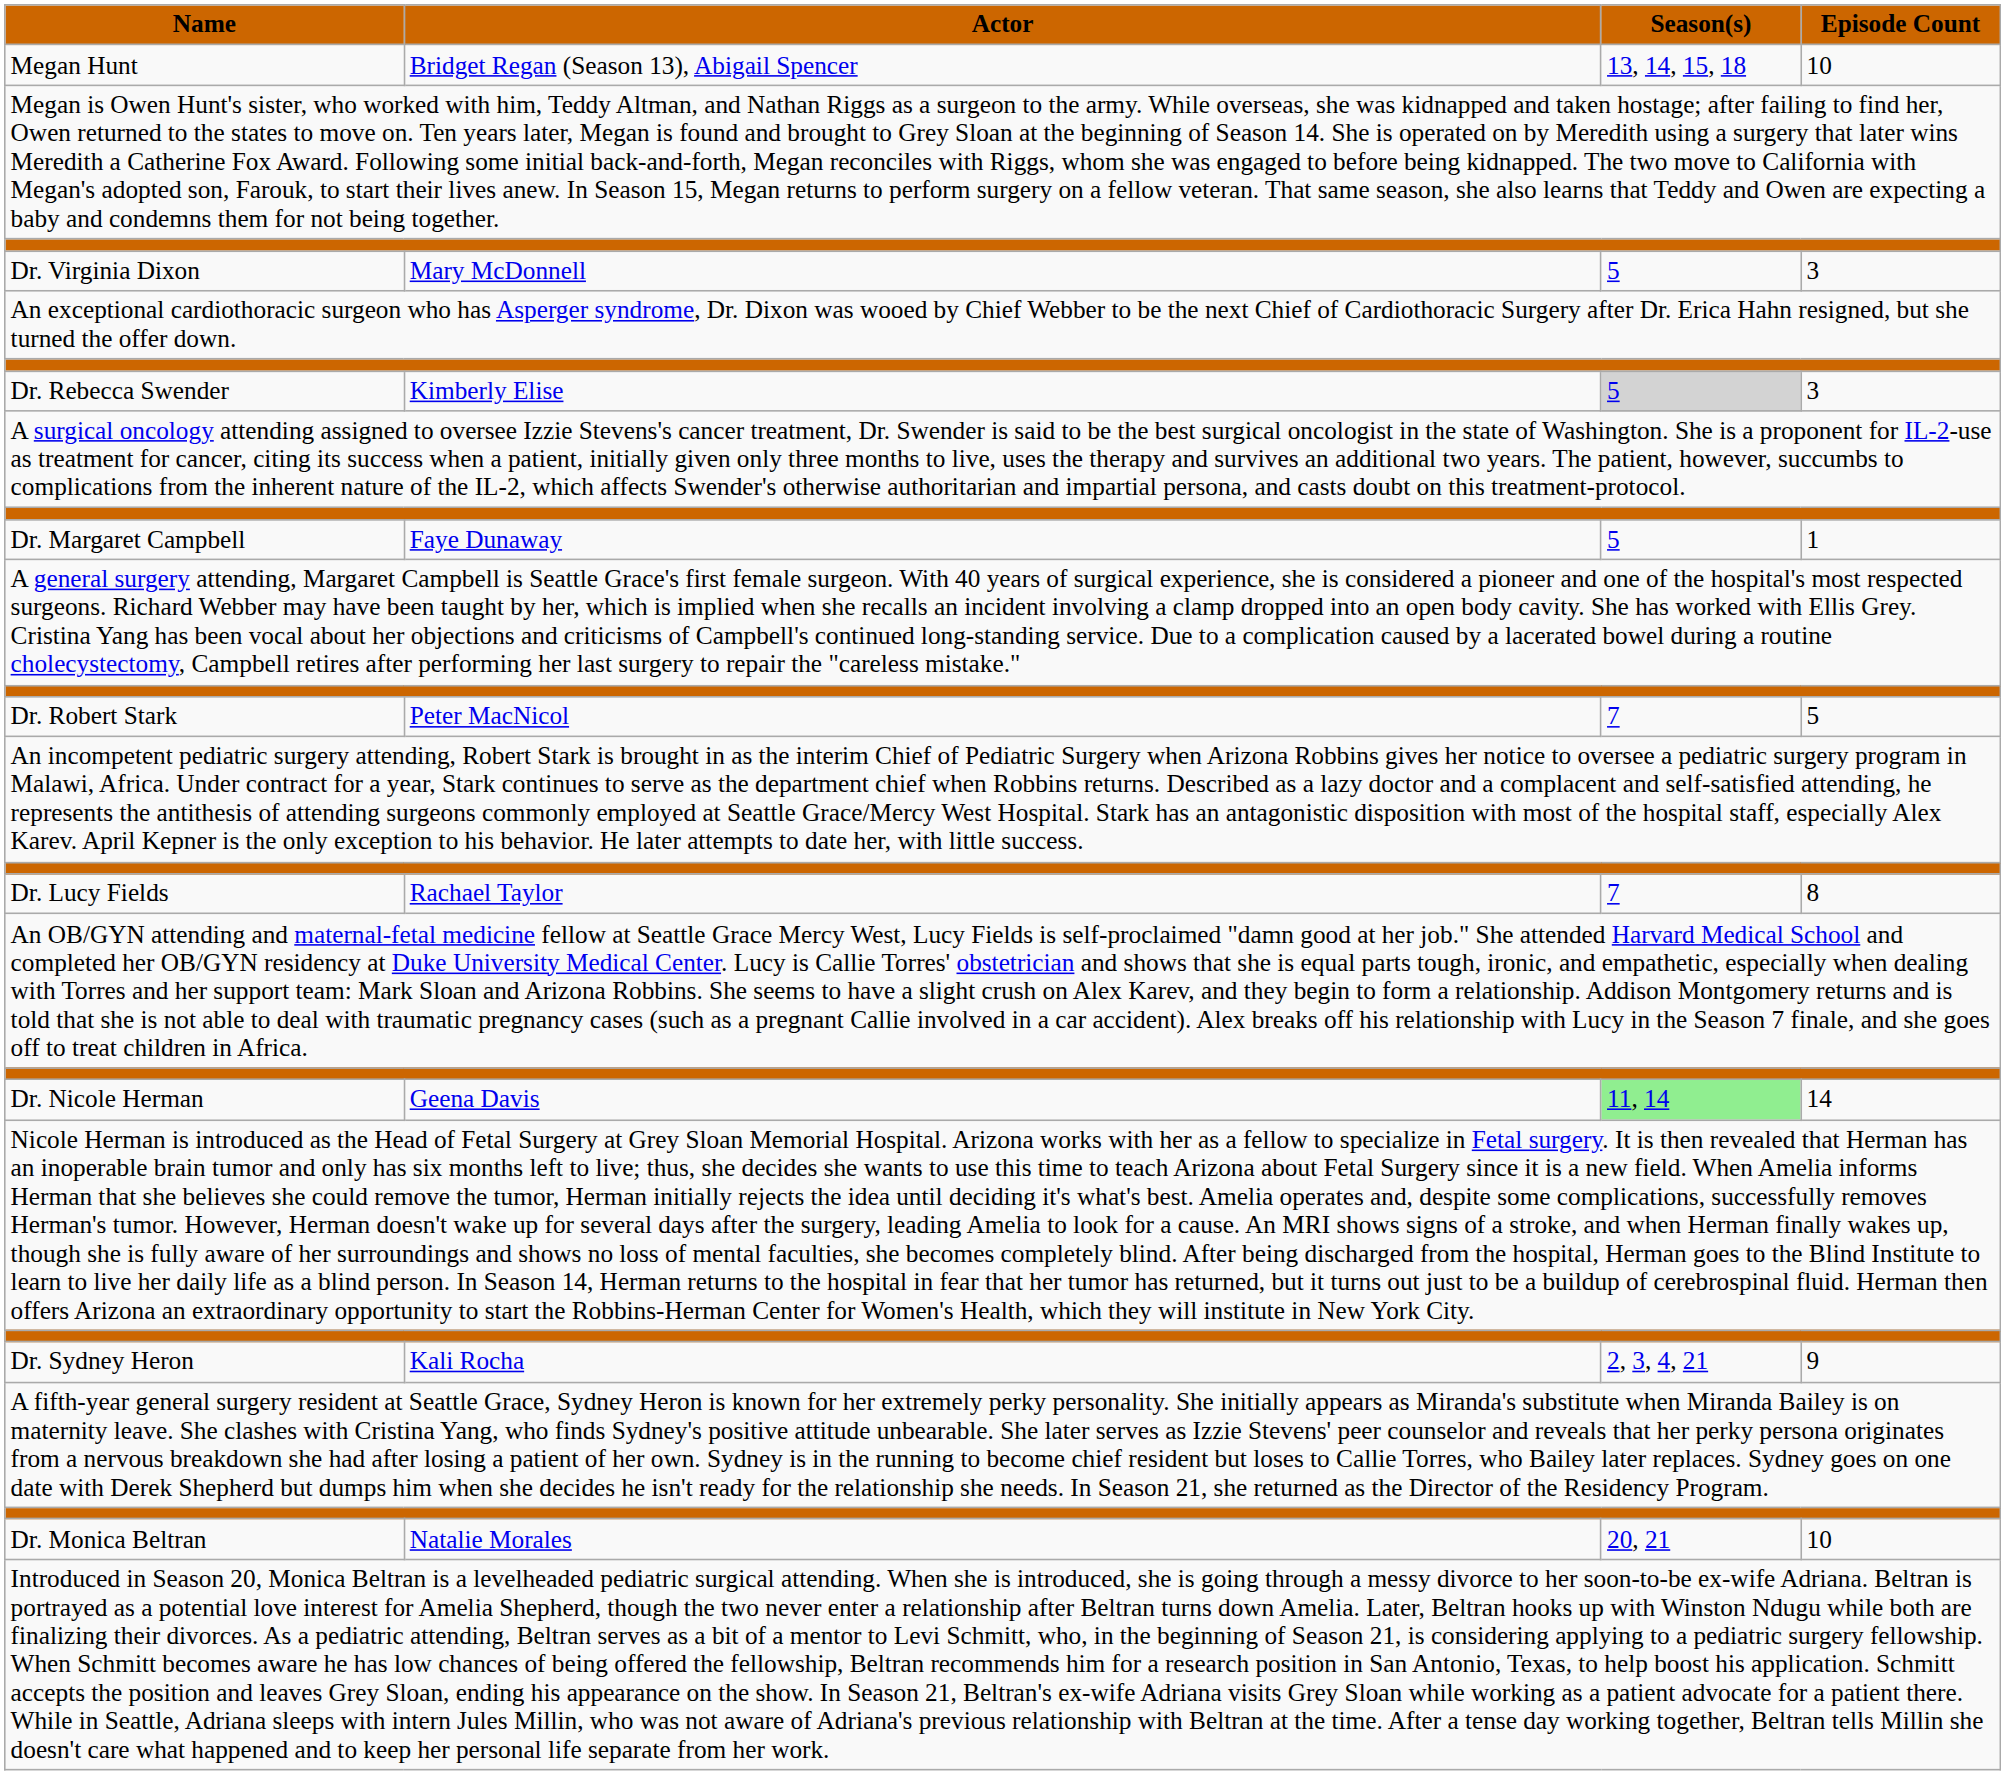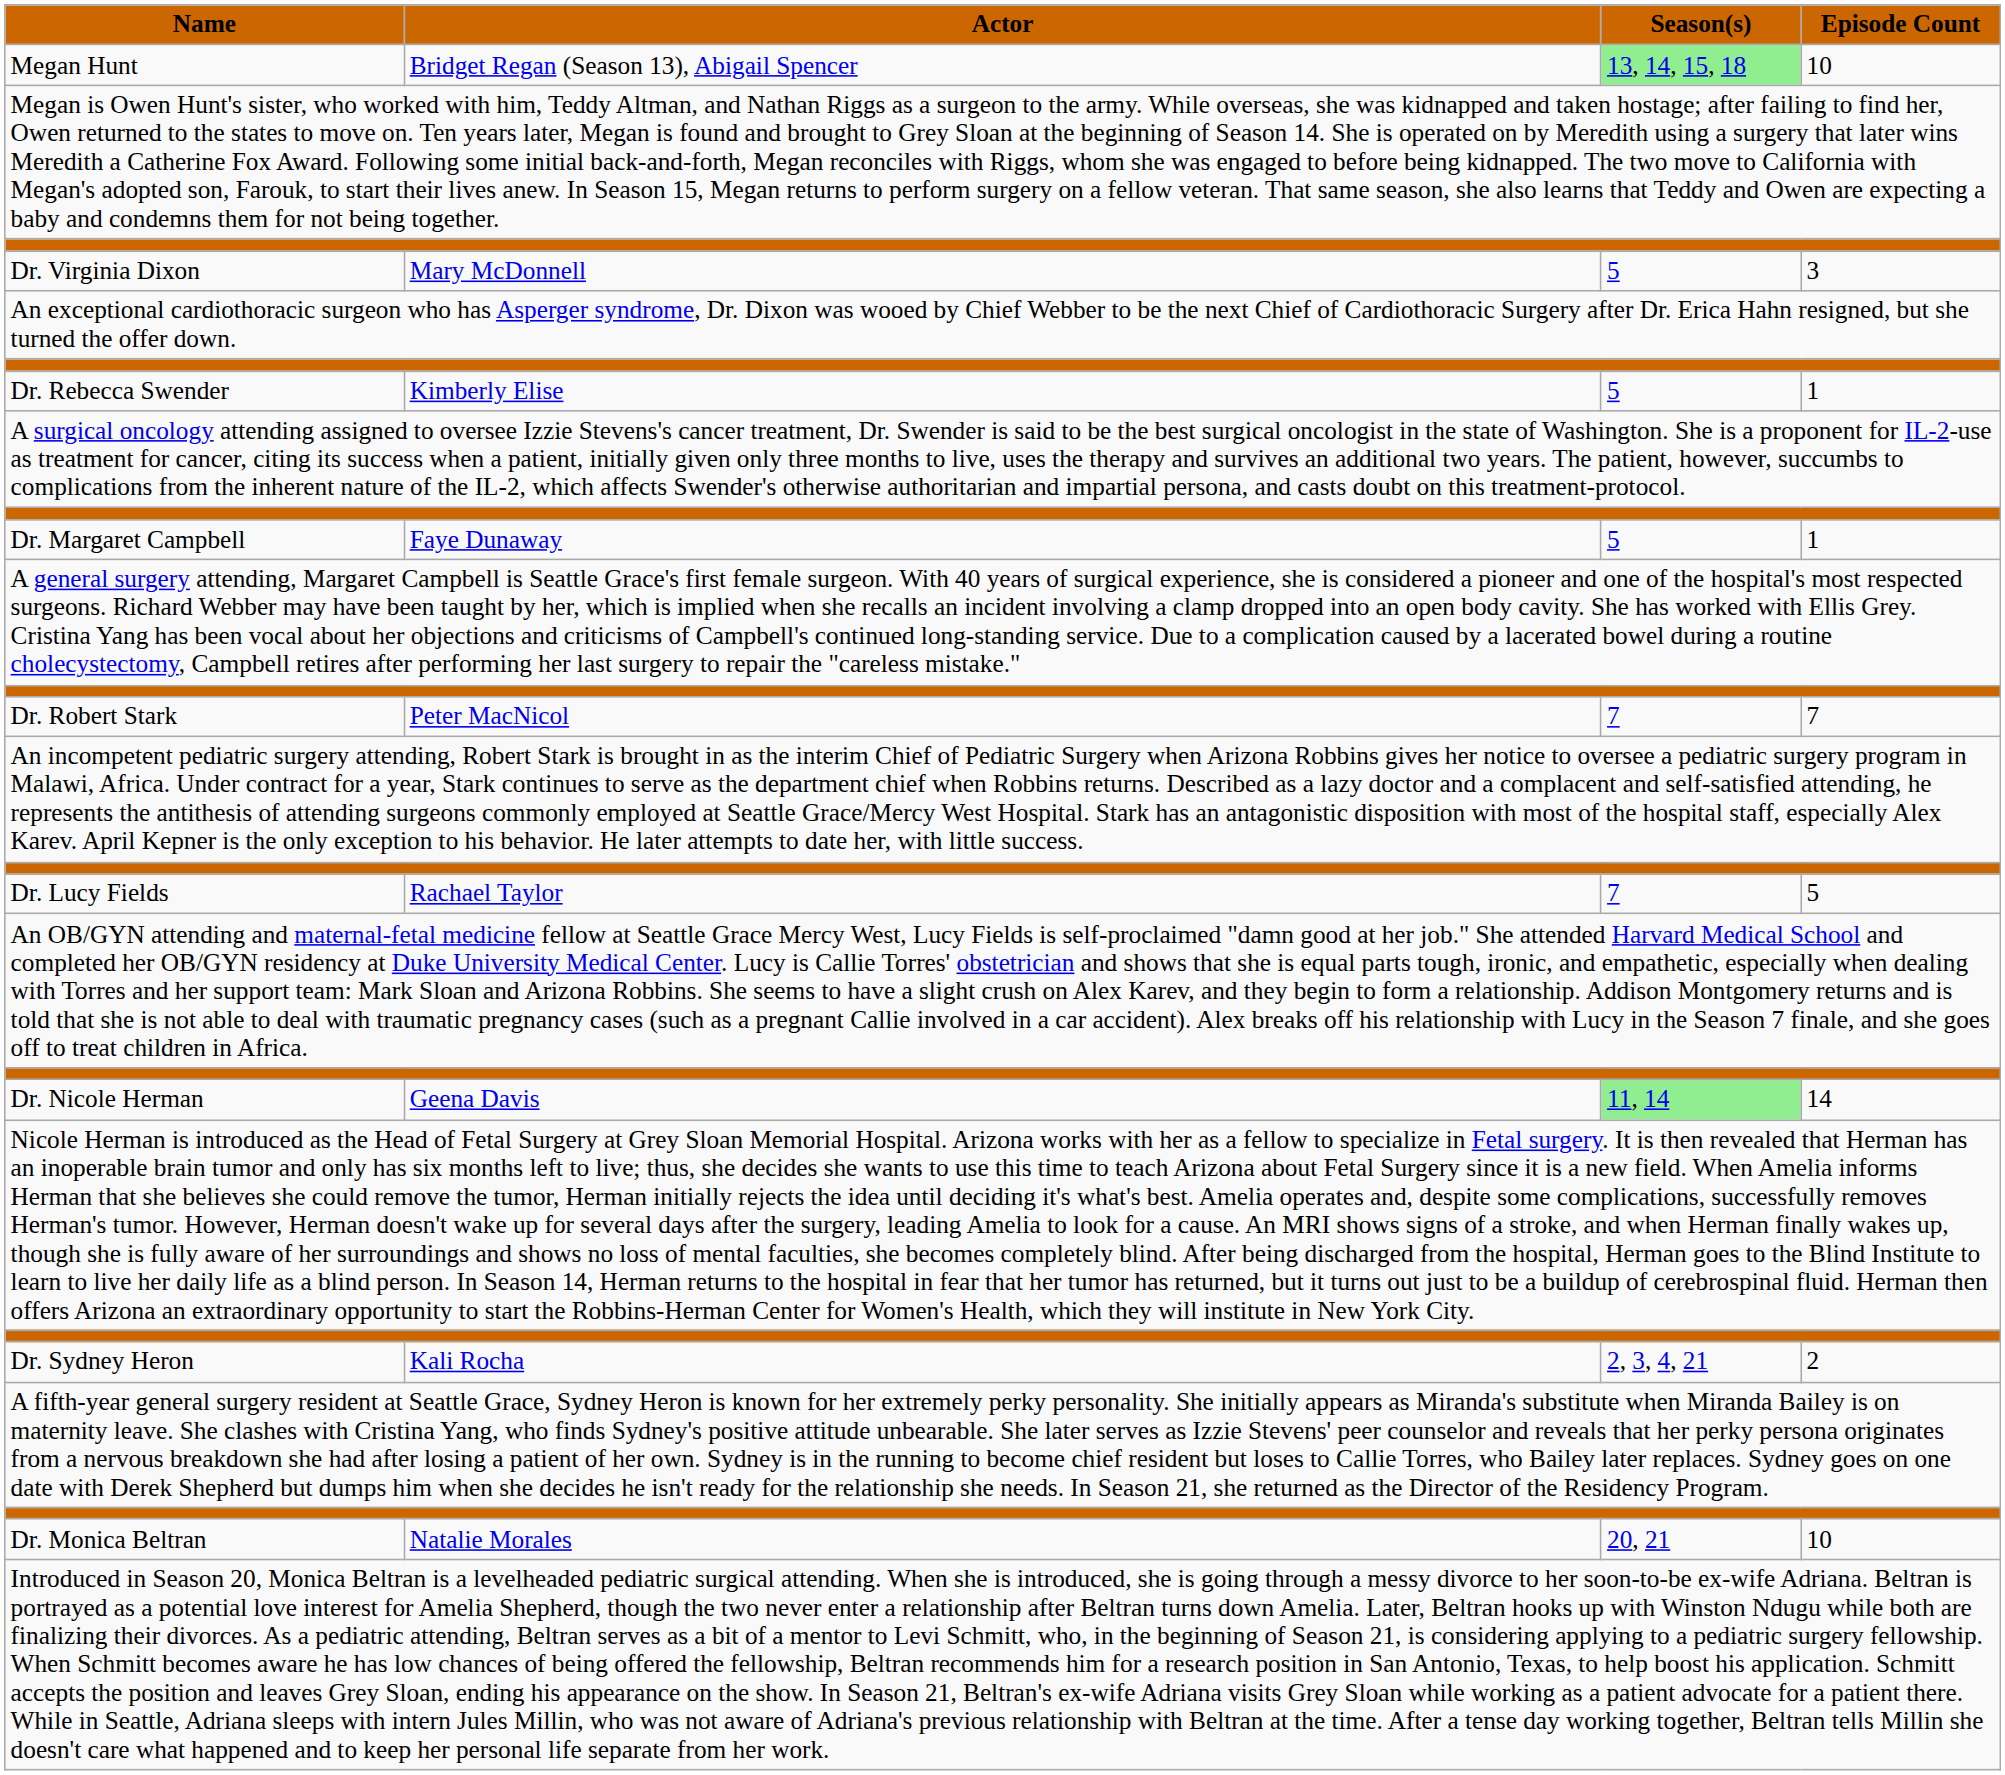Megan Hunt | Season(s): no background -> lightgreen background
Dr. Rebecca Swender | Season(s): lightgrey background -> no background
Dr. Rebecca Swender | Episode Count: 3 -> 1
Dr. Robert Stark | Episode Count: 5 -> 7
Dr. Lucy Fields | Episode Count: 8 -> 5
Dr. Sydney Heron | Episode Count: 9 -> 2
